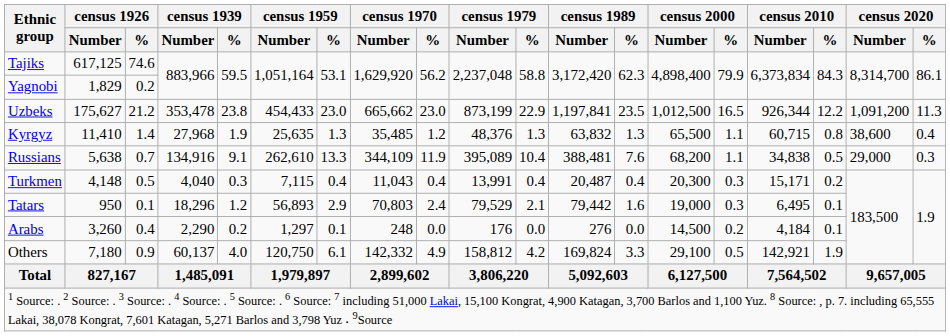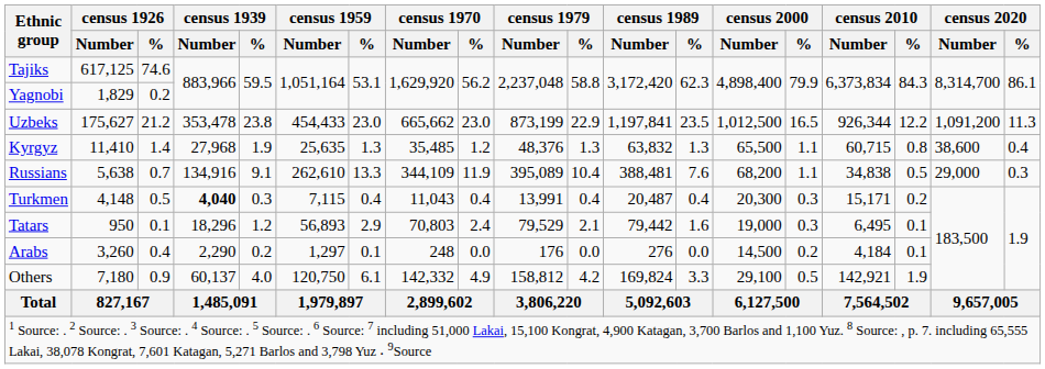Turkmen | census 1939 / Number: normal -> bold
